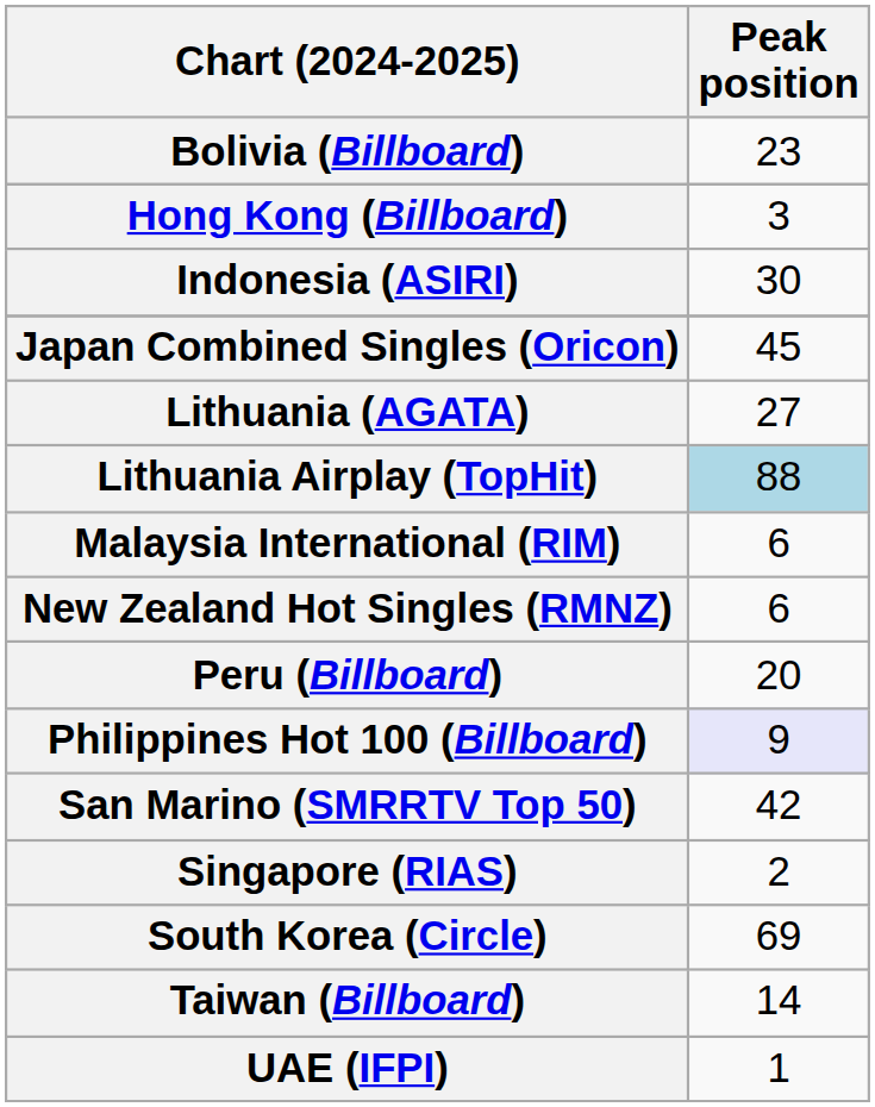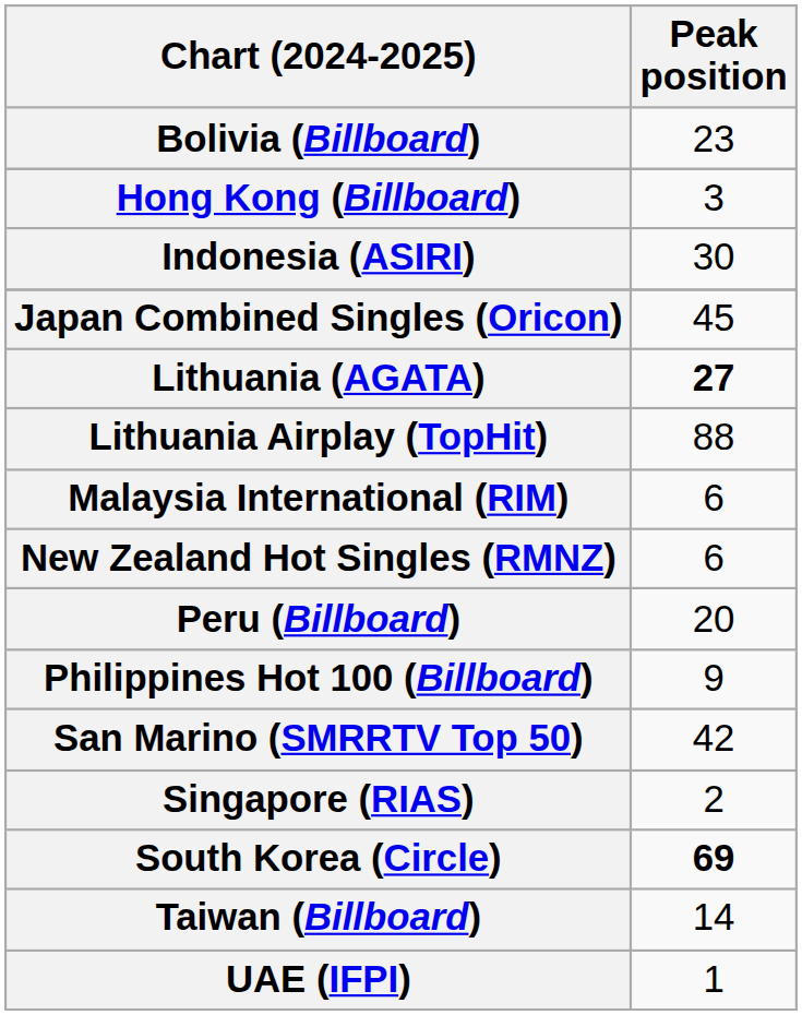Lithuania (AGATA) | Peak position: normal -> bold
Lithuania Airplay (TopHit) | Peak position: lightblue background -> no background
Philippines Hot 100 (Billboard) | Peak position: lavender background -> no background
South Korea (Circle) | Peak position: normal -> bold
